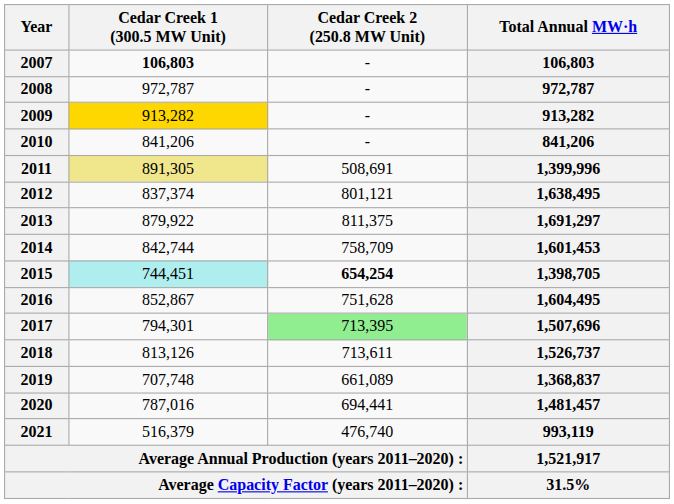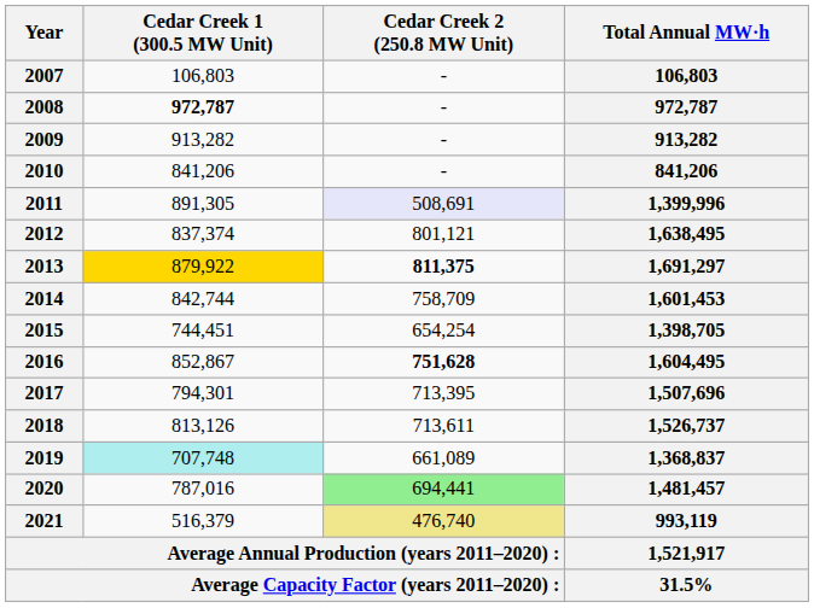2007 | Cedar Creek 1 (300.5 MW Unit): bold -> normal
2008 | Cedar Creek 1 (300.5 MW Unit): normal -> bold
2009 | Cedar Creek 1 (300.5 MW Unit): gold background -> no background
2011 | Cedar Creek 1 (300.5 MW Unit): khaki background -> no background
2011 | Cedar Creek 2 (250.8 MW Unit): no background -> lavender background
2013 | Cedar Creek 1 (300.5 MW Unit): no background -> gold background
2013 | Cedar Creek 2 (250.8 MW Unit): normal -> bold
2015 | Cedar Creek 1 (300.5 MW Unit): paleturquoise background -> no background
2015 | Cedar Creek 2 (250.8 MW Unit): bold -> normal
2016 | Cedar Creek 2 (250.8 MW Unit): normal -> bold
2017 | Cedar Creek 2 (250.8 MW Unit): lightgreen background -> no background
2019 | Cedar Creek 1 (300.5 MW Unit): no background -> paleturquoise background
2020 | Cedar Creek 2 (250.8 MW Unit): no background -> lightgreen background
2021 | Cedar Creek 2 (250.8 MW Unit): no background -> khaki background
